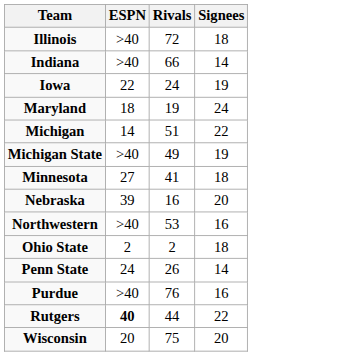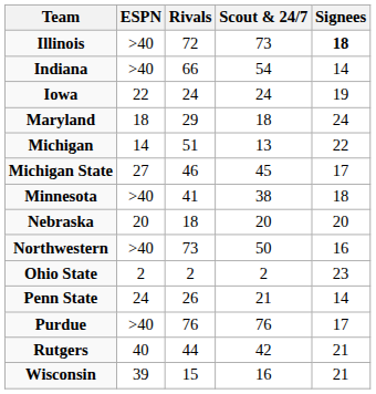+ column: Scout & 24/7 | 73 | 54 | 24 | 18 | 13 | 45 | 38 | 20 | 50 | 2 | 21 | 76 | 42 | 16
Illinois | Signees: normal -> bold
Maryland | Rivals: 19 -> 29
Michigan State | ESPN: >40 -> 27
Michigan State | Rivals: 49 -> 46
Michigan State | Signees: 19 -> 17
Minnesota | ESPN: 27 -> >40
Nebraska | ESPN: 39 -> 20
Nebraska | Rivals: 16 -> 18
Northwestern | Rivals: 53 -> 73
Ohio State | Signees: 18 -> 23
Purdue | Signees: 16 -> 17
Rutgers | ESPN: bold -> normal
Rutgers | Signees: 22 -> 21
Wisconsin | ESPN: 20 -> 39
Wisconsin | Rivals: 75 -> 15
Wisconsin | Signees: 20 -> 21
